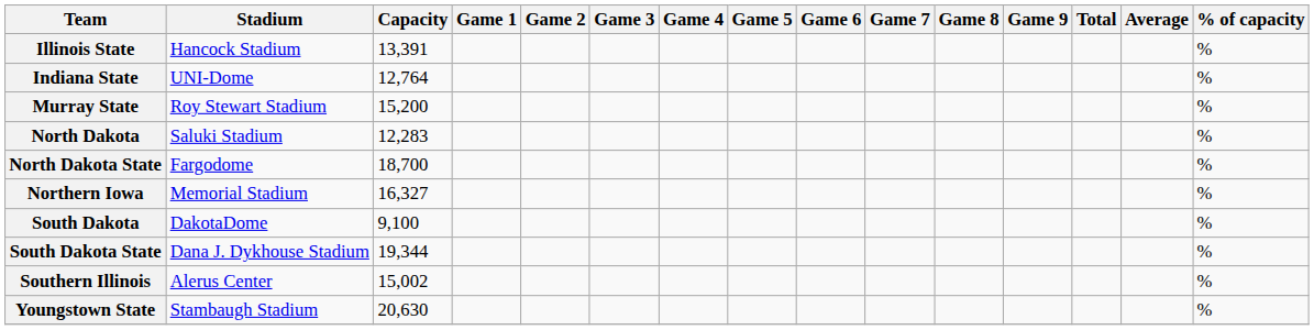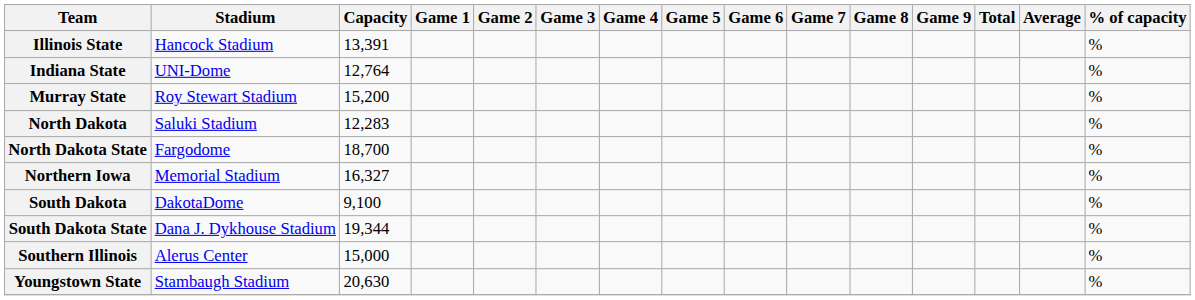Southern Illinois | Capacity: 15,002 -> 15,000
